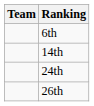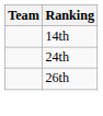- row: 6th
